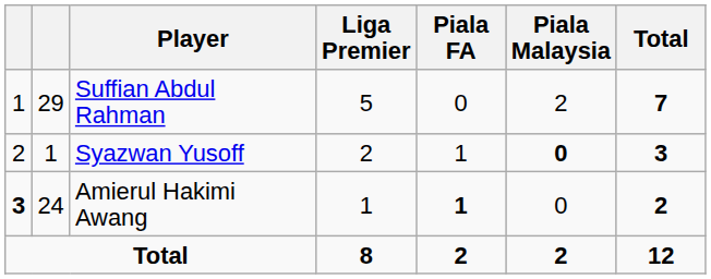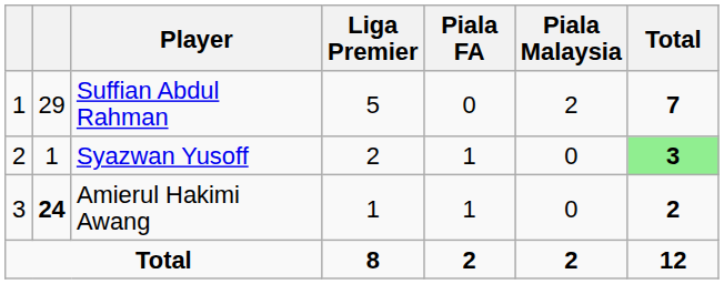Syazwan Yusoff | Piala Malaysia: bold -> normal
Syazwan Yusoff | Total: no background -> lightgreen background
Amierul Hakimi Awang | column 1: bold -> normal
Amierul Hakimi Awang | column 2: normal -> bold
Amierul Hakimi Awang | Piala FA: bold -> normal
